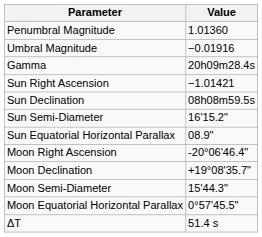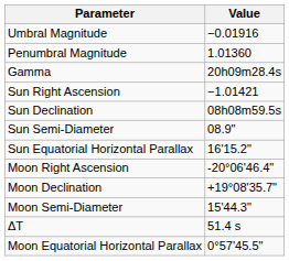rows swapped: Penumbral Magnitude <-> Umbral Magnitude
Sun Semi-Diameter | Value: 16'15.2" -> 08.9"
Sun Equatorial Horizontal Parallax | Value: 08.9" -> 16'15.2"
rows swapped: Moon Equatorial Horizontal Parallax <-> ΔT
